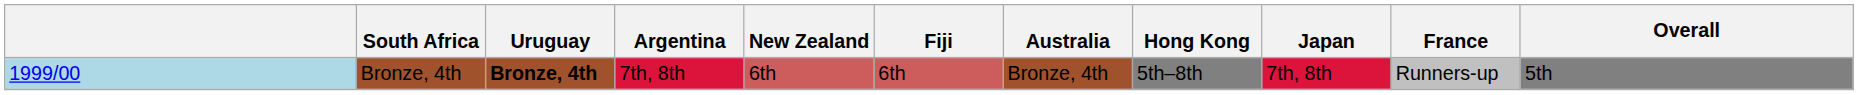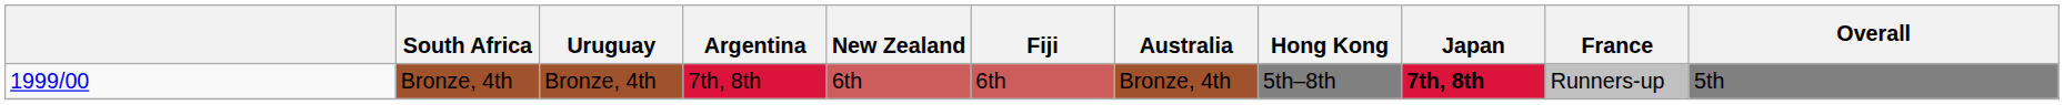row 2 | column 1: lightblue background -> no background
row 2 | Uruguay: bold -> normal
row 2 | Japan: normal -> bold
